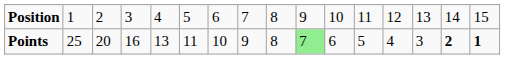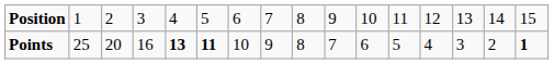Points | column 5: normal -> bold
Points | column 6: normal -> bold
Points | column 10: lightgreen background -> no background
Points | column 15: bold -> normal
